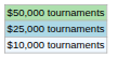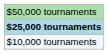row 2 | column 1: normal -> bold
